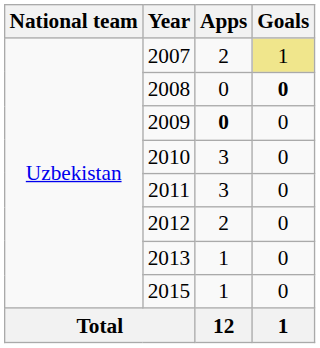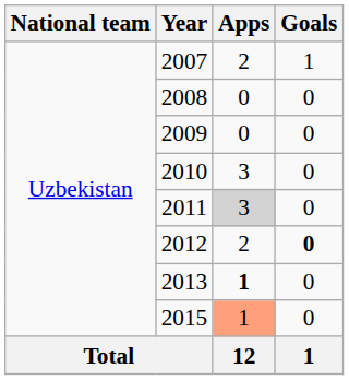2007 | Goals: khaki background -> no background
2008 | Goals: bold -> normal
2009 | Apps: bold -> normal
2011 | Apps: no background -> lightgrey background
2012 | Goals: normal -> bold
2013 | Apps: normal -> bold
2015 | Apps: no background -> lightsalmon background
